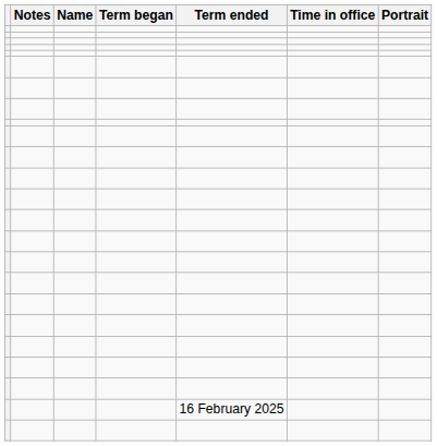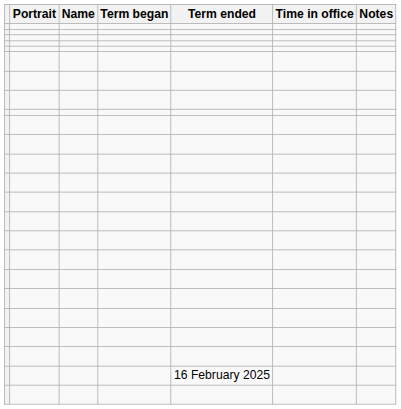columns swapped: Portrait <-> Notes
